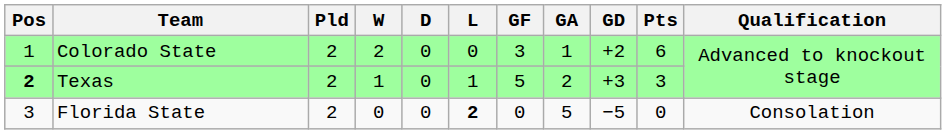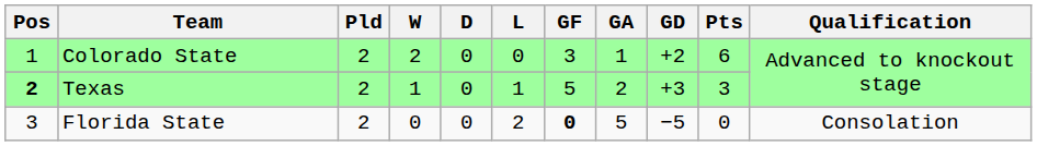Florida State | L: bold -> normal
Florida State | GF: normal -> bold
